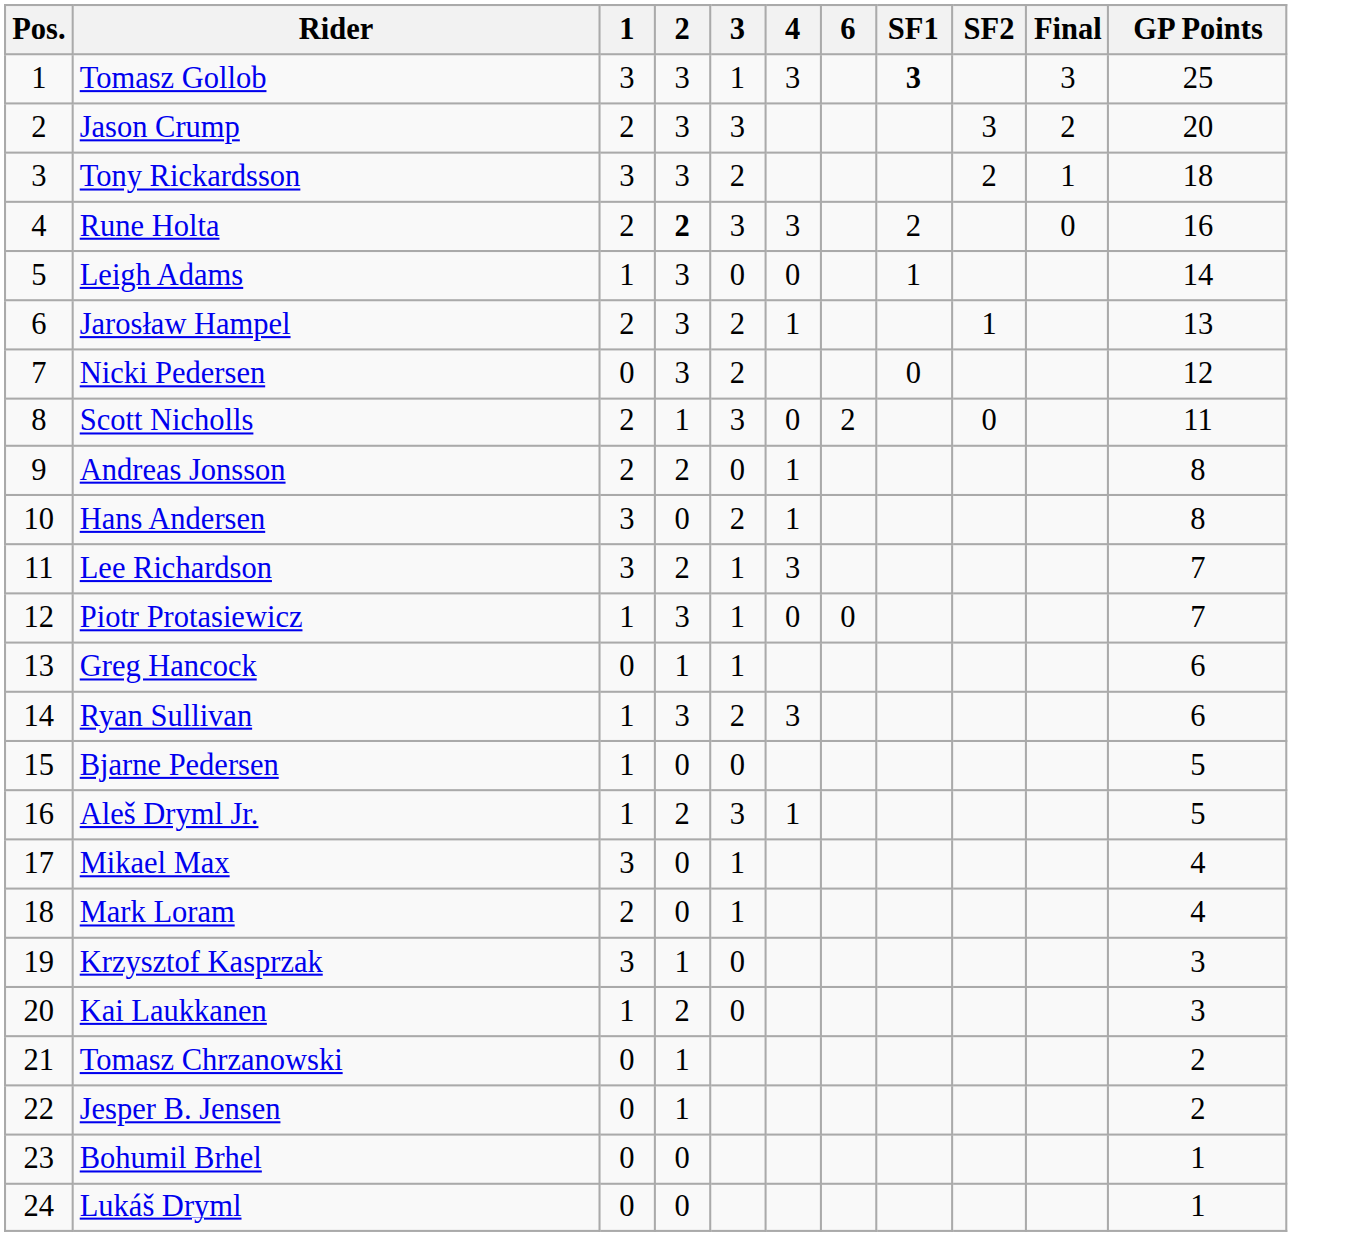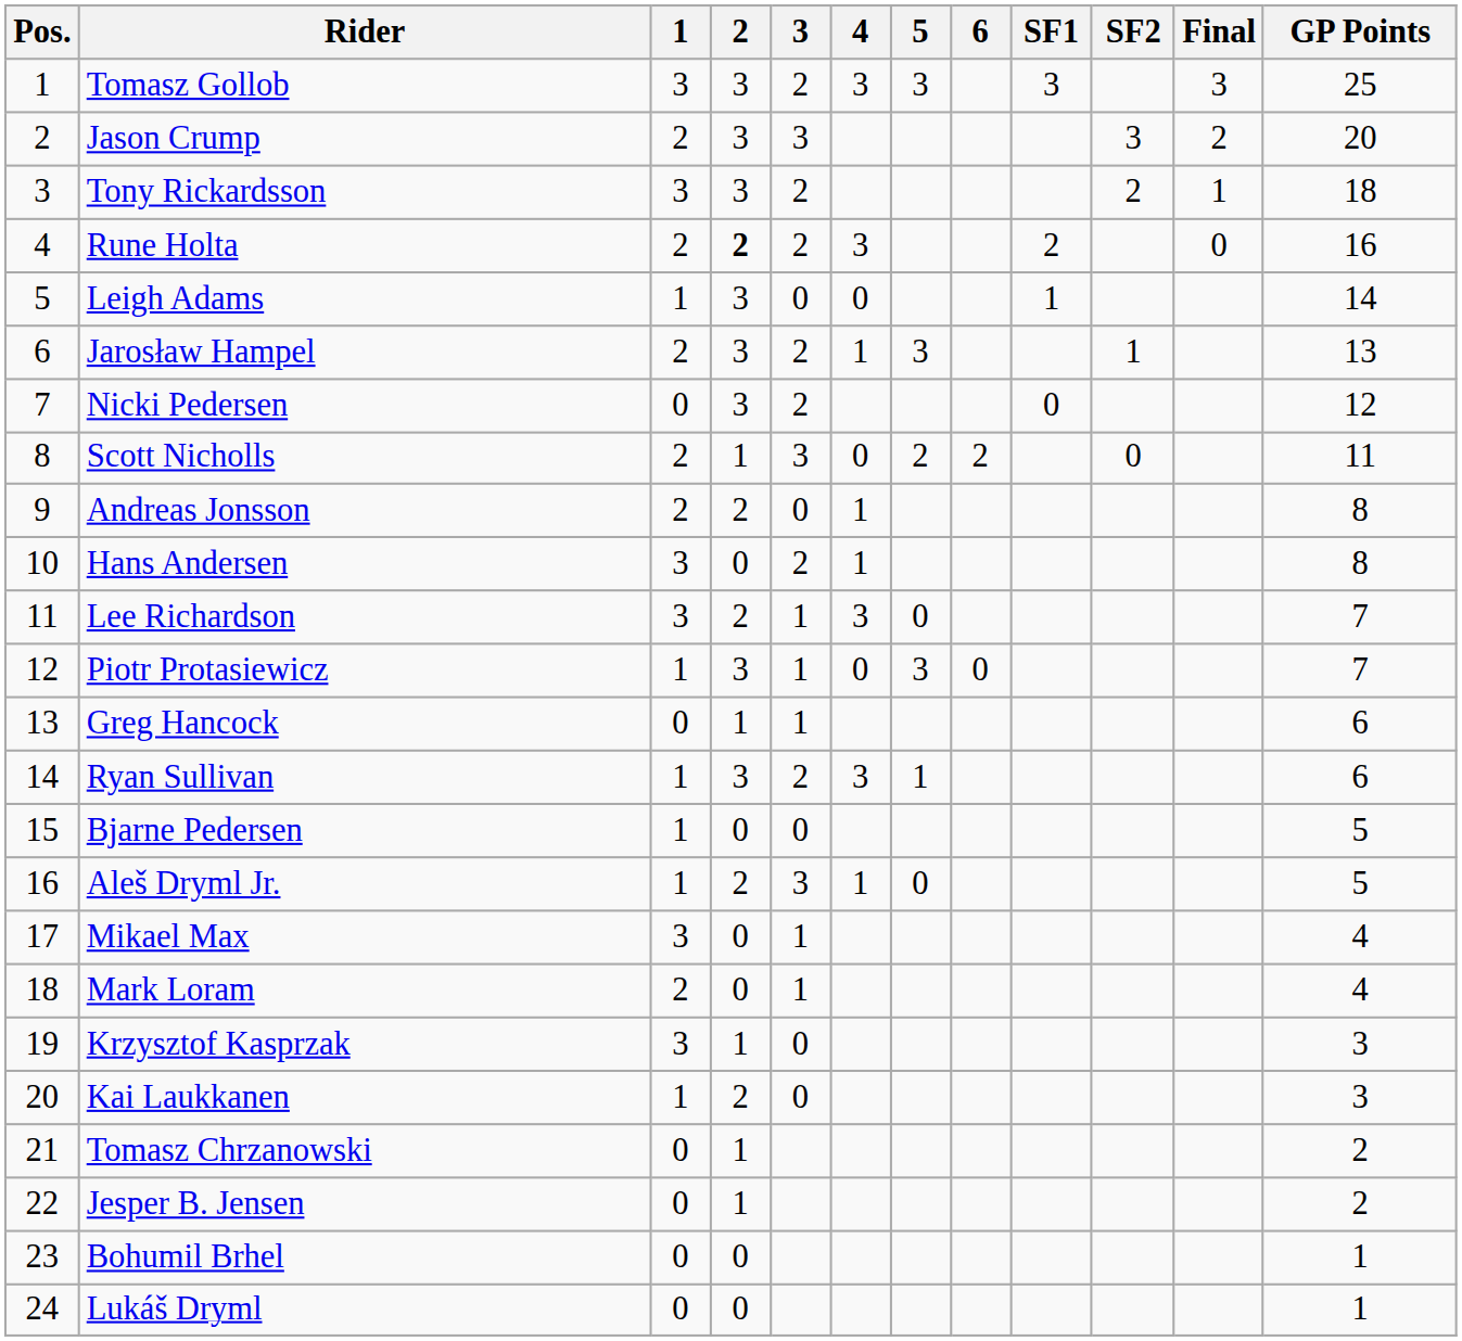+ column: 5 | 3 | 3 | 2 | 0 | 3 | 1 | 0
Tomasz Gollob | 3: 1 -> 2
Tomasz Gollob | SF1: bold -> normal
Rune Holta | 3: 3 -> 2
